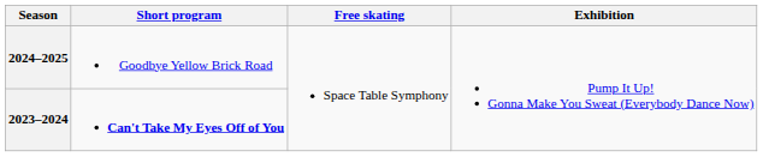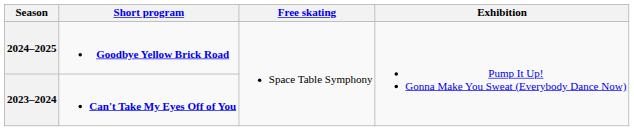2024–2025 | Short program: normal -> bold
